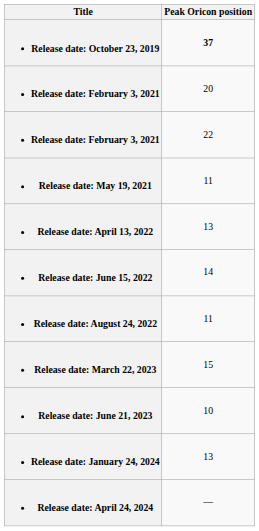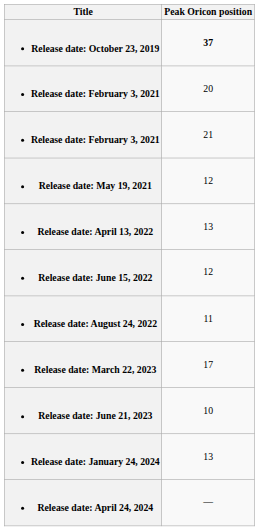row 4 | Peak Oricon position: 22 -> 21
row 5 | Peak Oricon position: 11 -> 12
row 7 | Peak Oricon position: 14 -> 12
row 9 | Peak Oricon position: 15 -> 17
